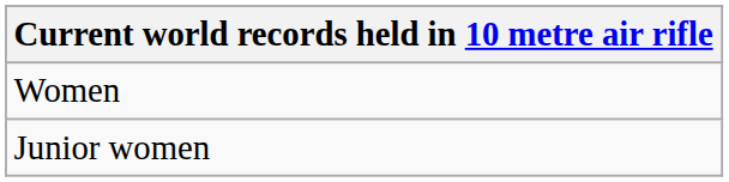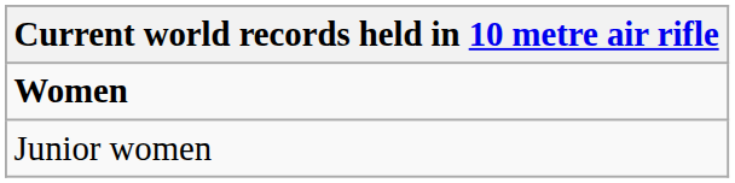Women | column 1: normal -> bold
